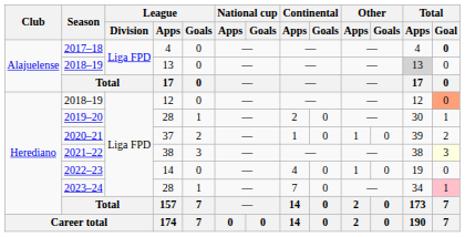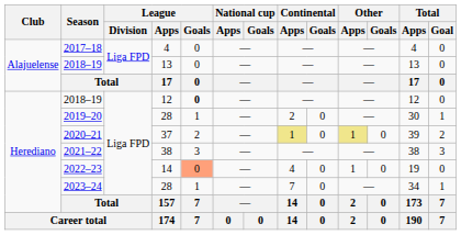2017–18 | Total / Goal: bold -> normal
2018–19 / 13 | Total / Apps: lightgrey background -> no background
2018–19 / 12 | League / Goals: normal -> bold
2018–19 / 12 | Total / Goal: lightsalmon background -> no background
2020–21 | Continental / Apps: no background -> khaki background
2020–21 | Other / Apps: no background -> khaki background
2021–22 | Total / Goal: lightyellow background -> no background
2022–23 | League / Goals: no background -> lightsalmon background
2023–24 | Total / Goal: pink background -> no background
